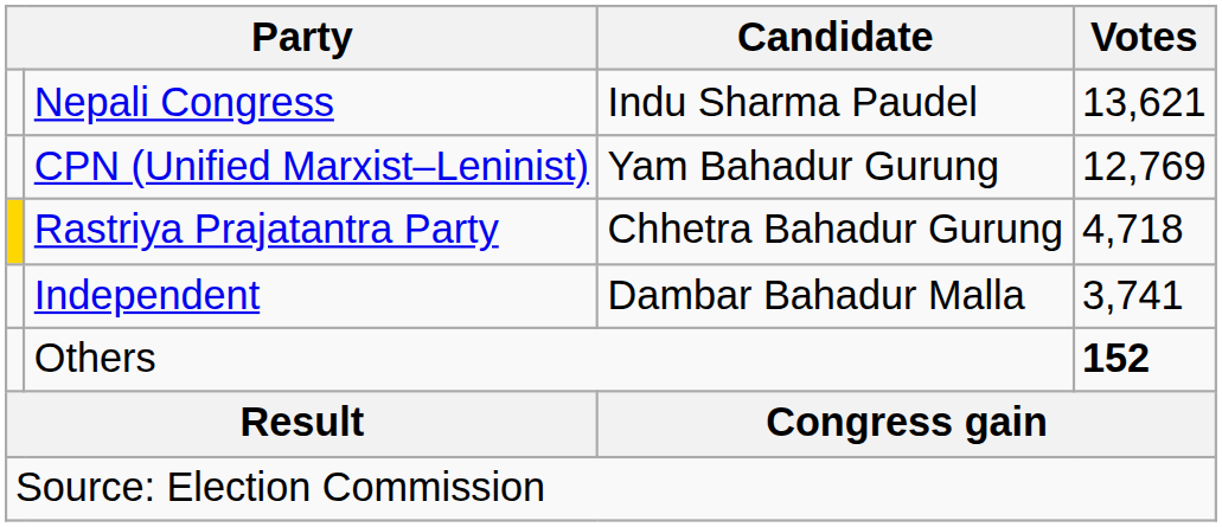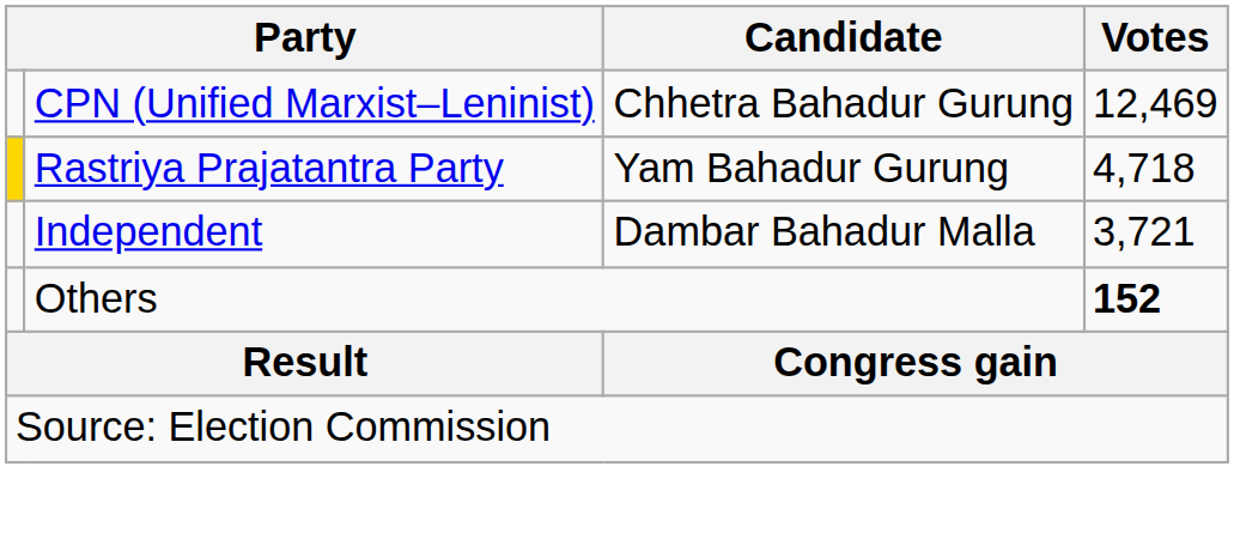- row: Nepali Congress | Indu Sharma Paudel | 13,621
CPN (Unified Marxist–Leninist) | Candidate: Yam Bahadur Gurung -> Chhetra Bahadur Gurung
CPN (Unified Marxist–Leninist) | Votes: 12,769 -> 12,469
Rastriya Prajatantra Party | Candidate: Chhetra Bahadur Gurung -> Yam Bahadur Gurung
Independent | Votes: 3,741 -> 3,721
